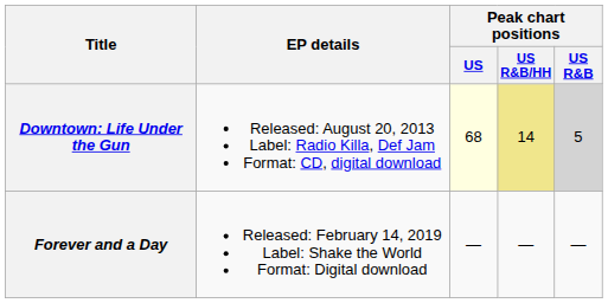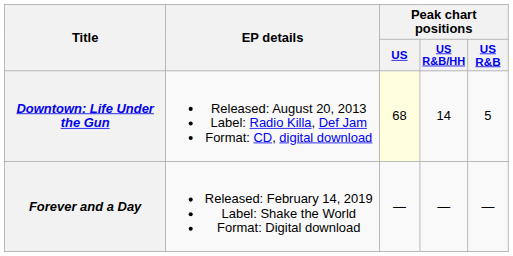Downtown: Life Under the Gun | Peak chart positions / US R&B/HH: khaki background -> no background
Downtown: Life Under the Gun | Peak chart positions / US R&B: lightgrey background -> no background
